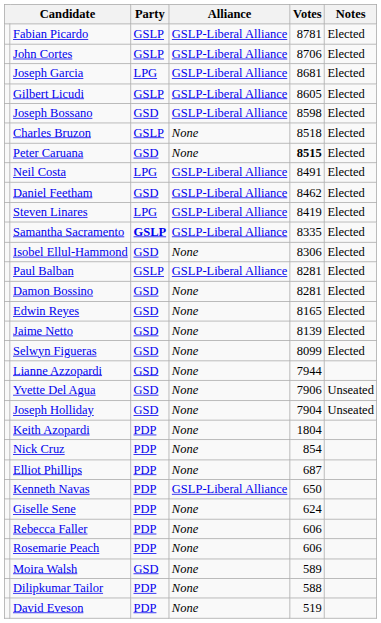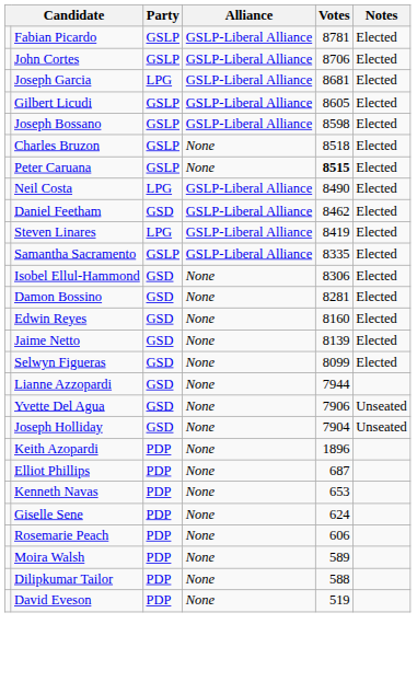Joseph Bossano | Party: GSD -> GSLP
Peter Caruana | Party: GSD -> GSLP
Neil Costa | Votes: 8491 -> 8490
Samantha Sacramento | Party: bold -> normal
- row: Paul Balban | GSLP | GSLP-Liberal Alliance | 8281 | Elected
Edwin Reyes | Votes: 8165 -> 8160
Keith Azopardi | Votes: 1804 -> 1896
- row: Nick Cruz | PDP | None | 854
Kenneth Navas | Alliance: GSLP-Liberal Alliance -> None
Kenneth Navas | Votes: 650 -> 653
- row: Rebecca Faller | PDP | None | 606
Moira Walsh | Party: GSD -> PDP
